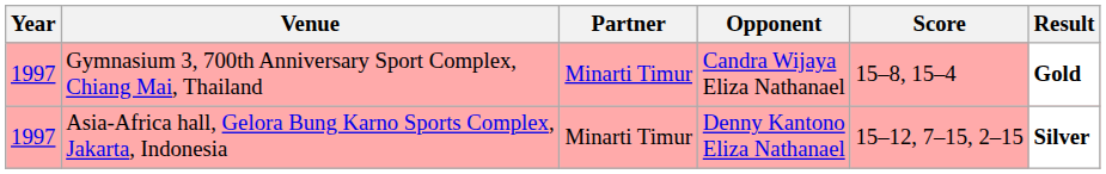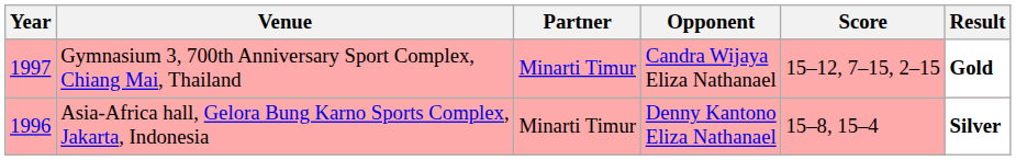row 2 | Score: 15–8, 15–4 -> 15–12, 7–15, 2–15
row 3 | Year: 1997 -> 1996
row 3 | Score: 15–12, 7–15, 2–15 -> 15–8, 15–4
